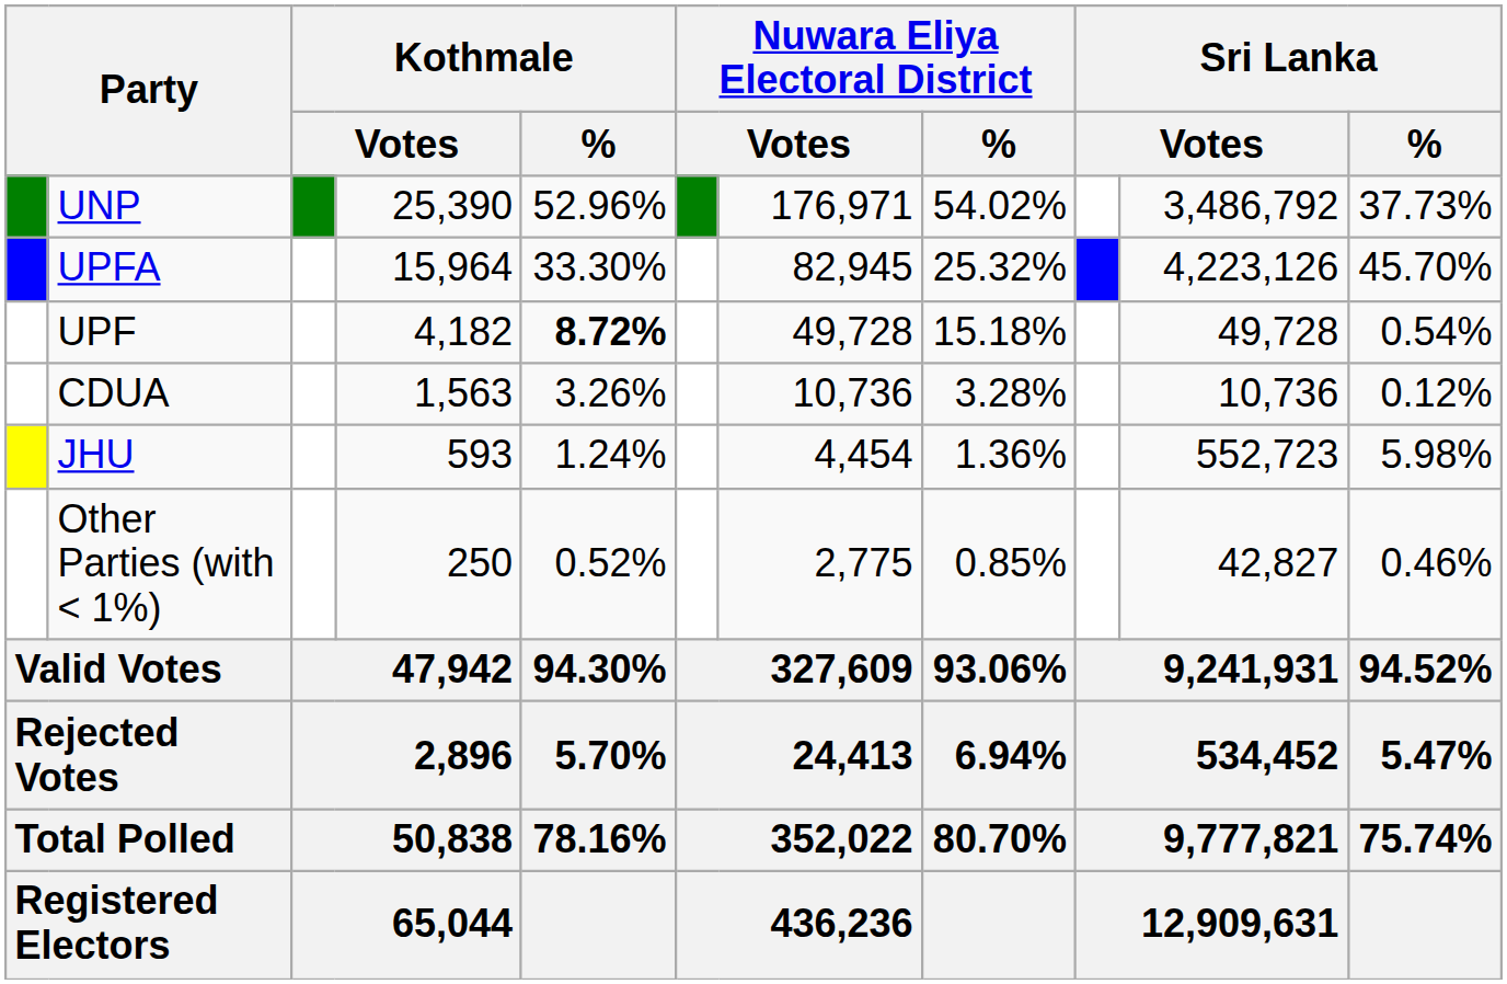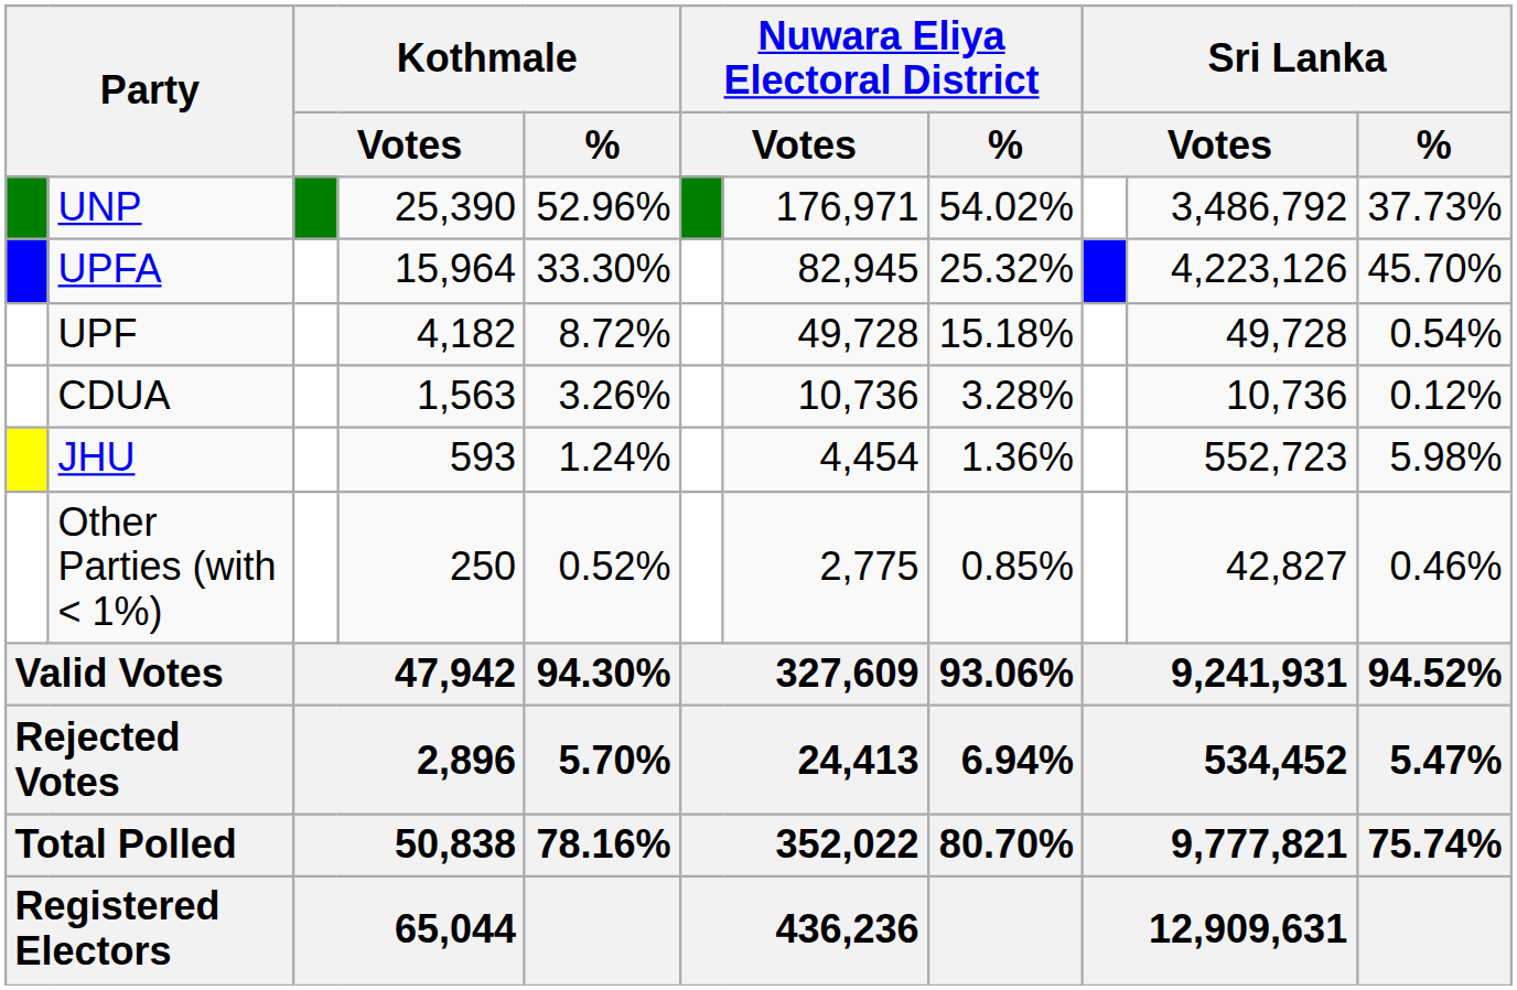UPF | Kothmale / %: bold -> normal
